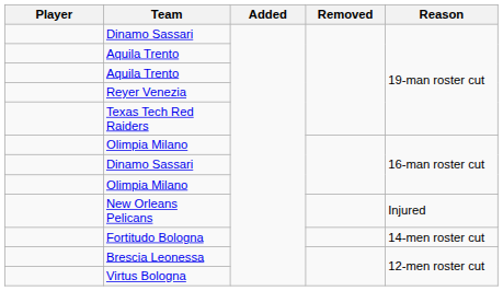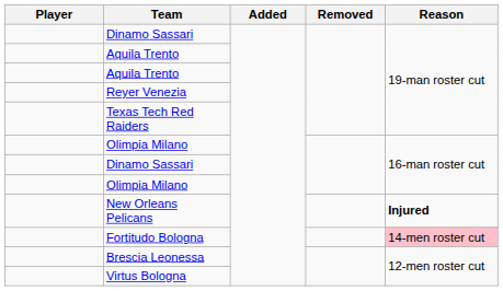New Orleans Pelicans | Reason: normal -> bold
Fortitudo Bologna | Reason: no background -> pink background
